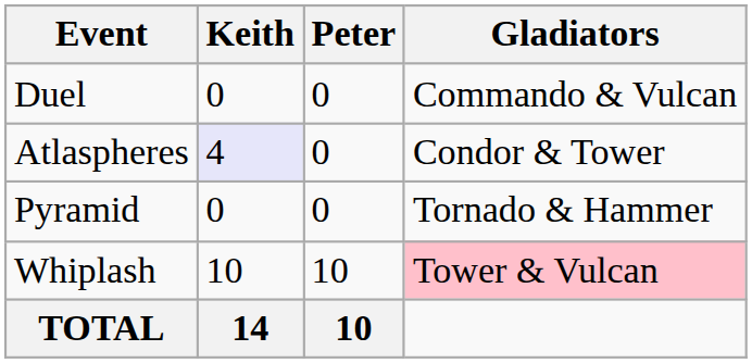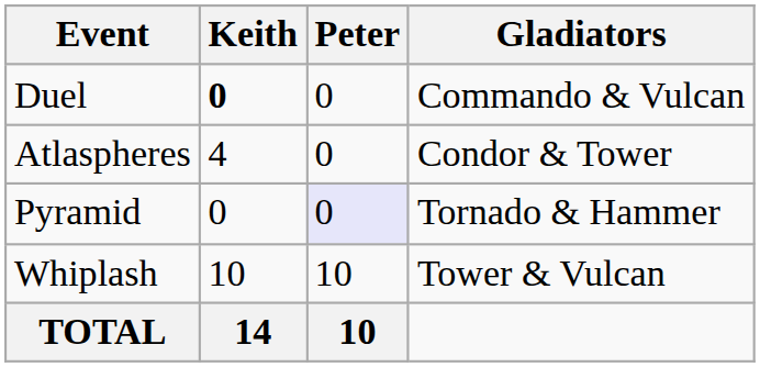Duel | Keith: normal -> bold
Atlaspheres | Keith: lavender background -> no background
Pyramid | Peter: no background -> lavender background
Whiplash | Gladiators: pink background -> no background
